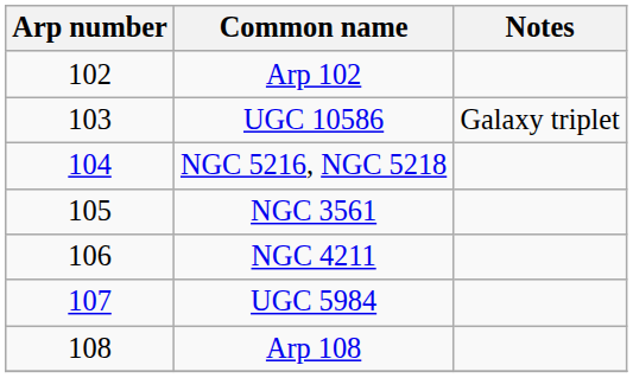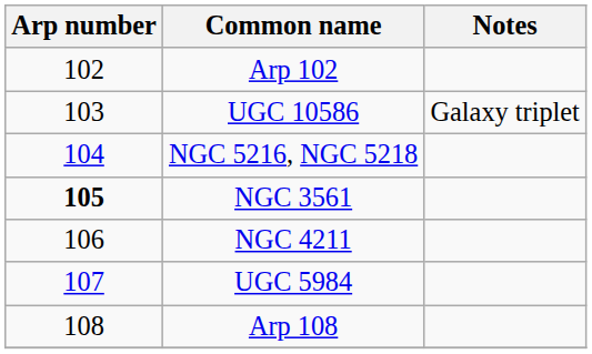NGC 3561 | Arp number: normal -> bold
